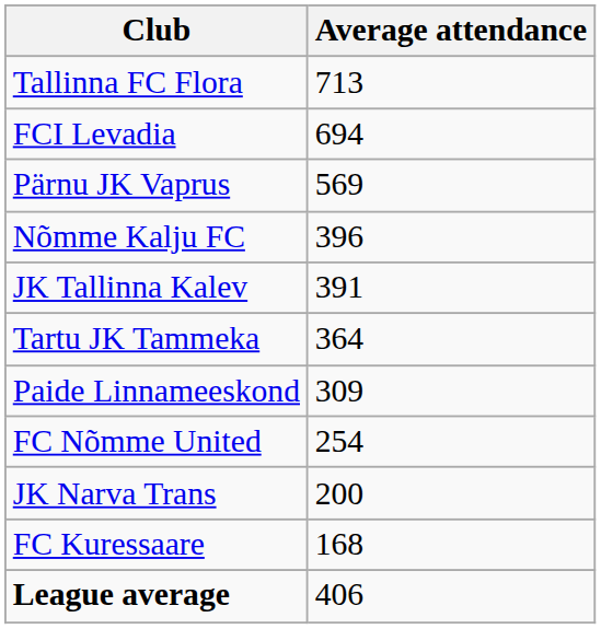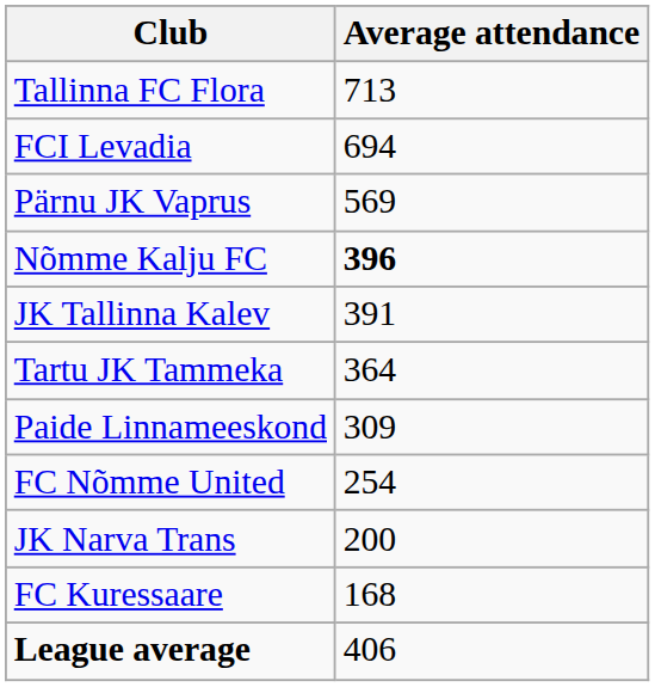Nõmme Kalju FC | Average attendance: normal -> bold
